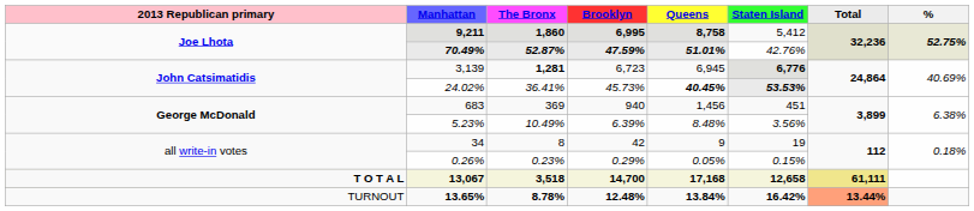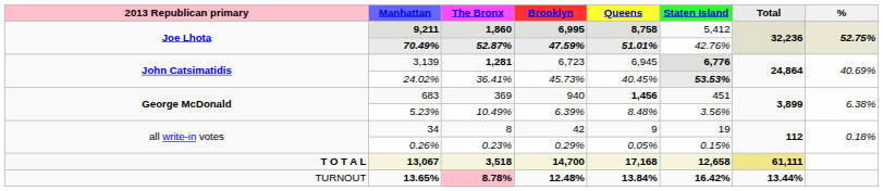24.02% | Queens: bold -> normal
683 | Queens: normal -> bold
13.65% | The Bronx: no background -> pink background
13.65% | Total: lightsalmon background -> no background
